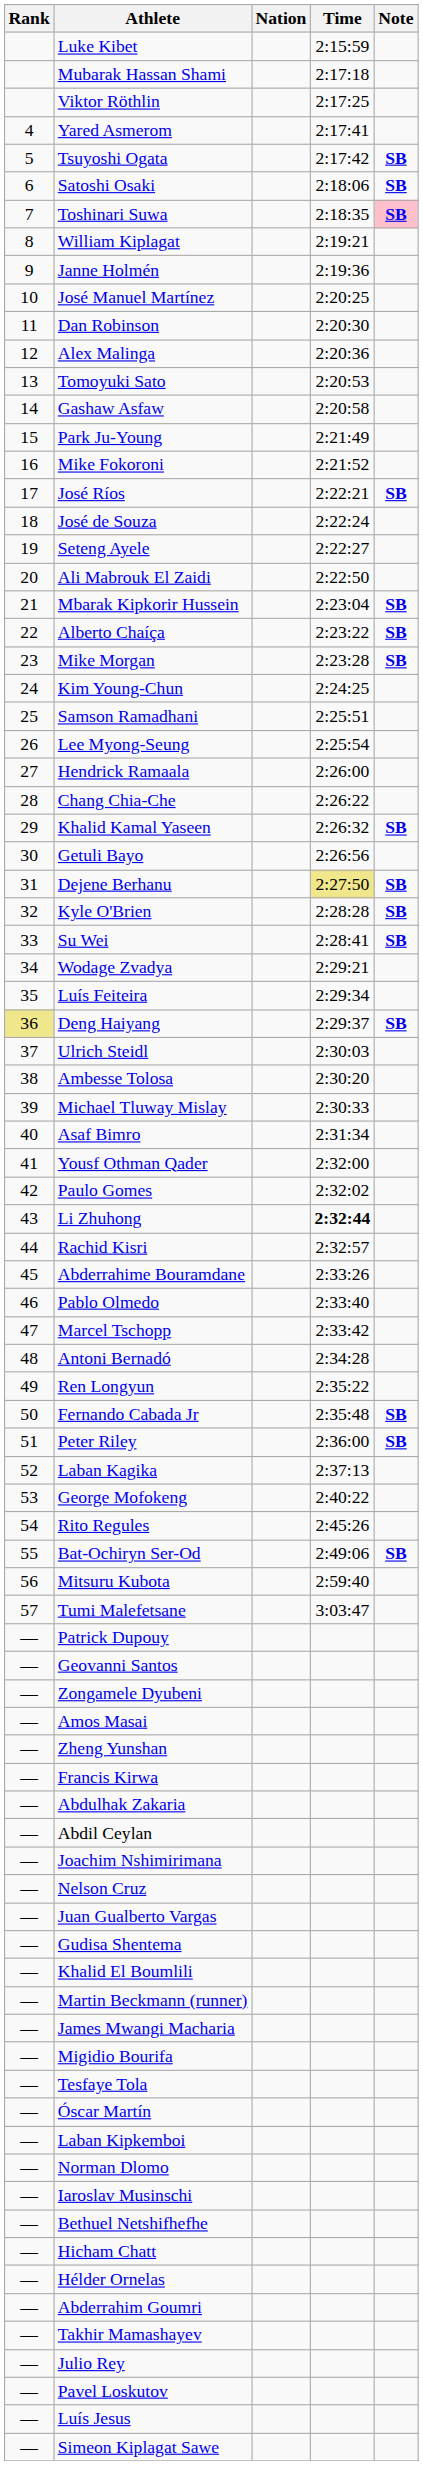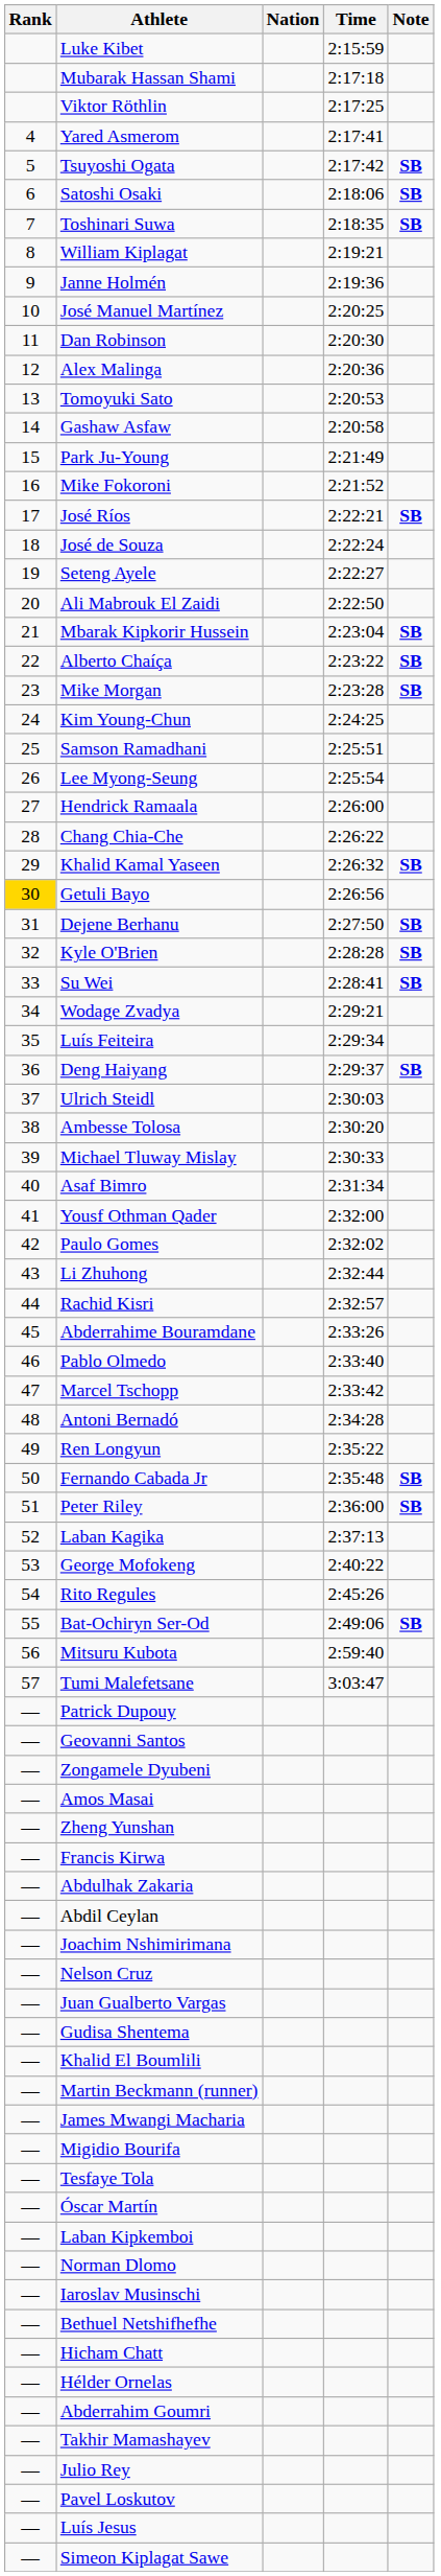Toshinari Suwa | Note: pink background -> no background
Getuli Bayo | Rank: no background -> gold background
Dejene Berhanu | Time: khaki background -> no background
Deng Haiyang | Rank: khaki background -> no background
Li Zhuhong | Time: bold -> normal
